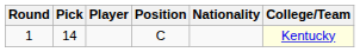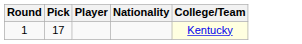- column: Position | C
1 | Pick: 14 -> 17
